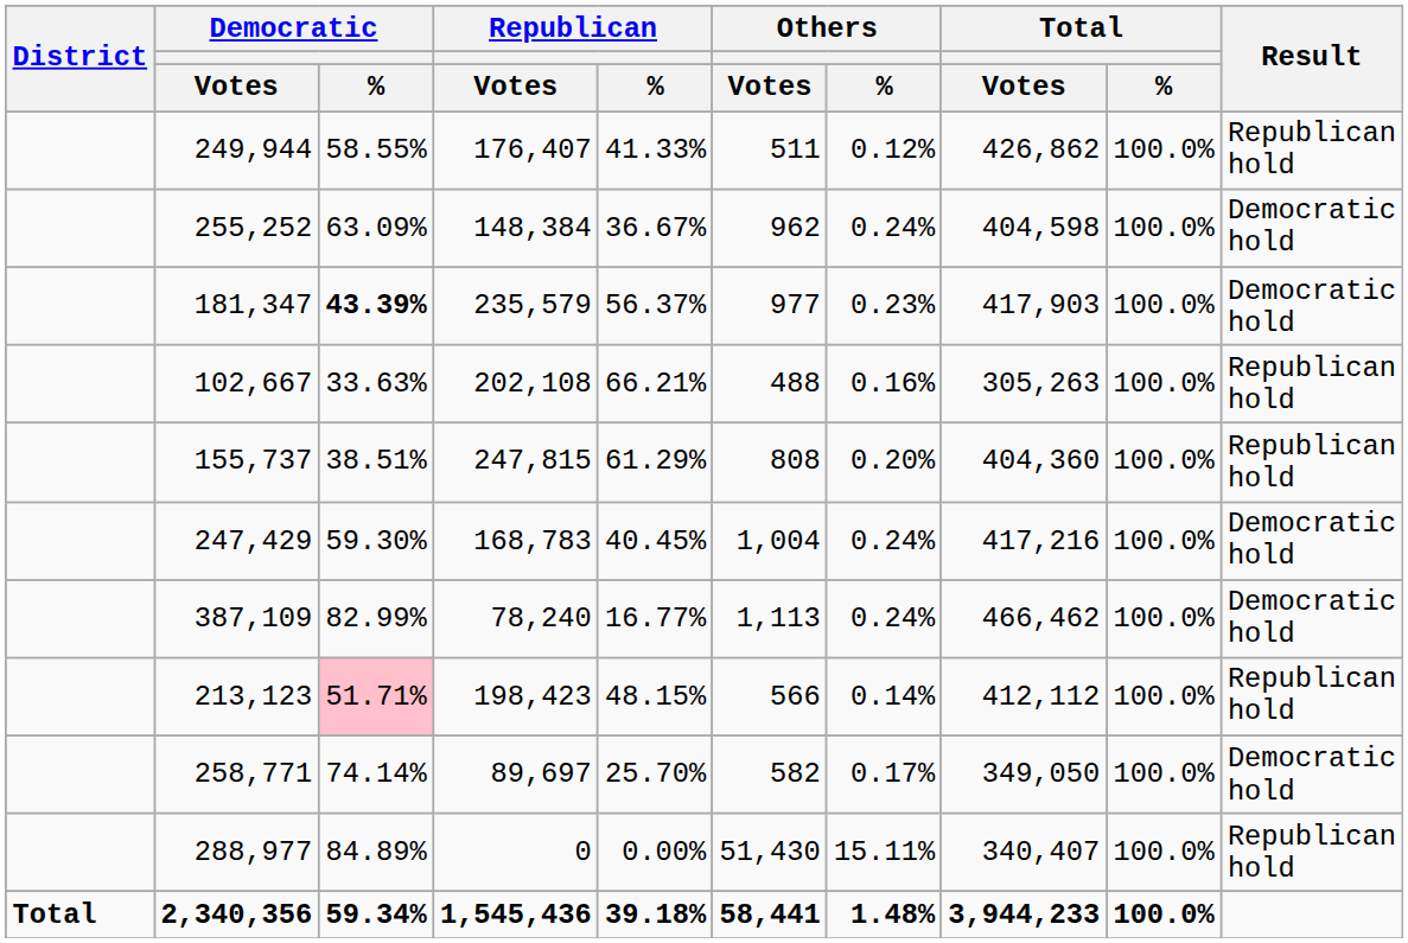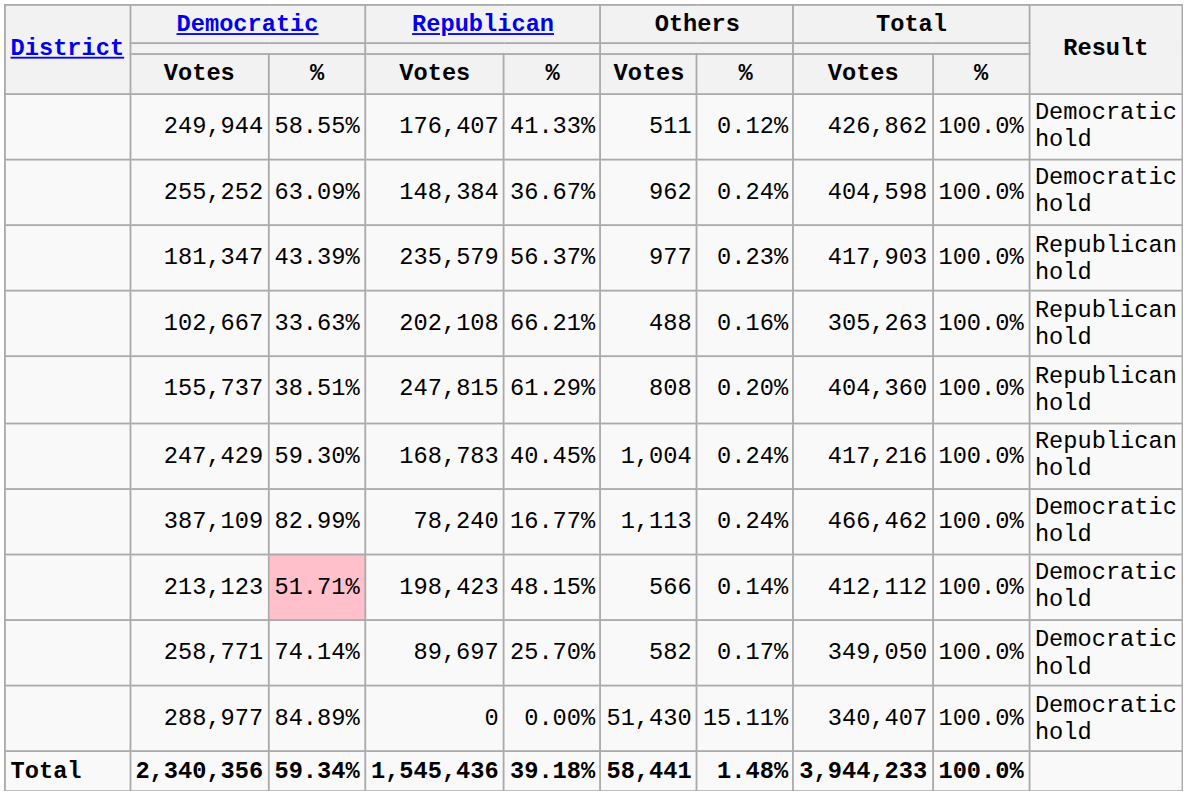249,944 | Result: Republican hold -> Democratic hold
181,347 | Democratic / %: bold -> normal
181,347 | Result: Democratic hold -> Republican hold
247,429 | Result: Democratic hold -> Republican hold
213,123 | Result: Republican hold -> Democratic hold
288,977 | Result: Republican hold -> Democratic hold
